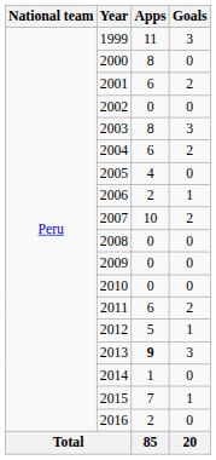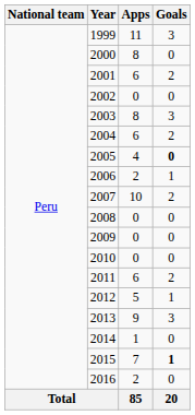2005 | Goals: normal -> bold
2013 | Apps: bold -> normal
2015 | Goals: normal -> bold
